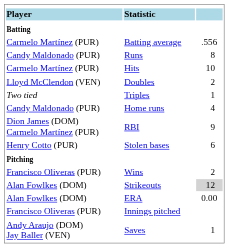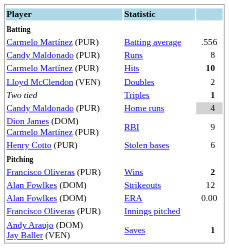Hits | column 3: normal -> bold
Triples | column 3: normal -> bold
Home runs | column 3: no background -> lightgrey background
Wins | column 3: normal -> bold
Strikeouts | column 3: lightgrey background -> no background
Saves | column 3: normal -> bold
